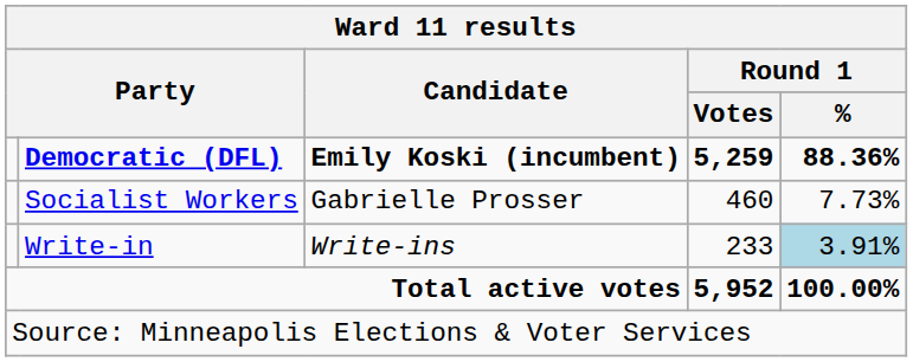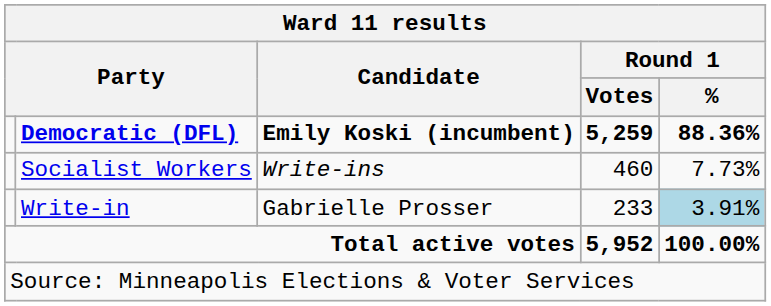Socialist Workers | Ward 11 results / Candidate: Gabrielle Prosser -> Write-ins
Write-in | Ward 11 results / Candidate: Write-ins -> Gabrielle Prosser
